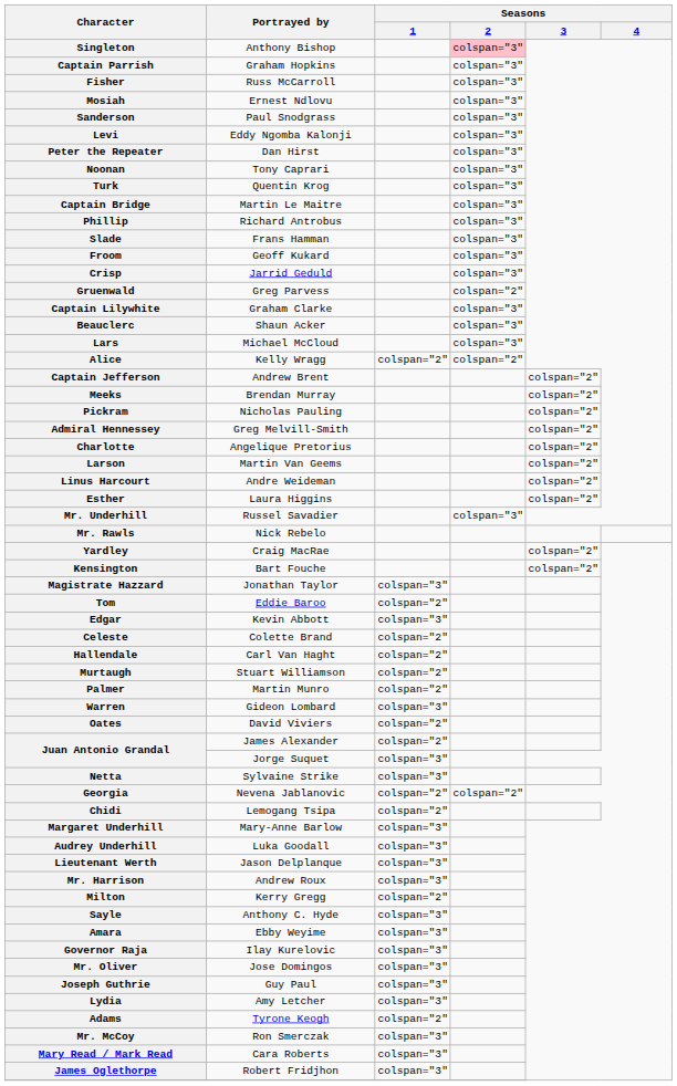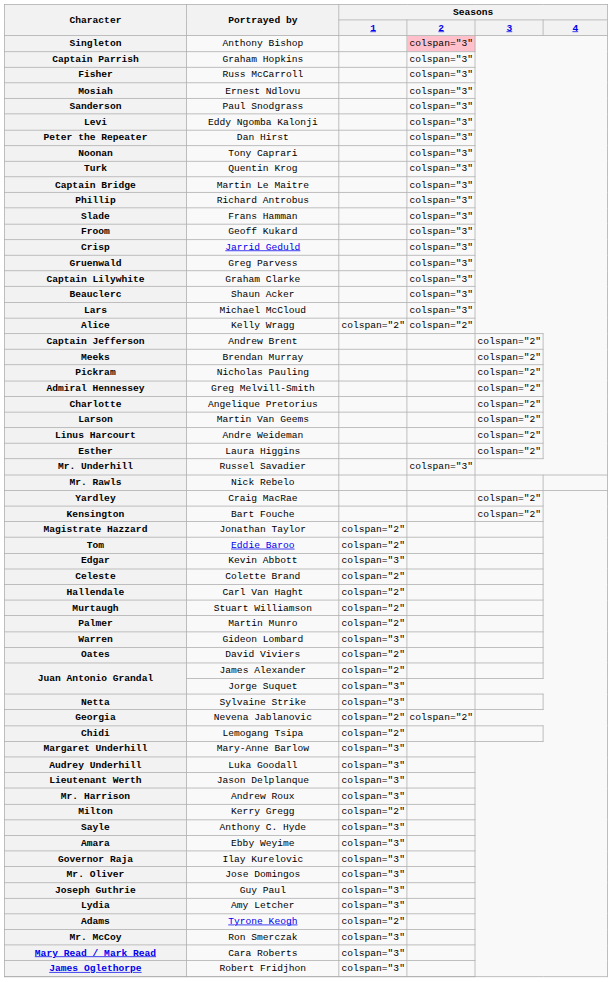Gruenwald | Seasons / 2: colspan="2" -> colspan="3"
Magistrate Hazzard | Seasons / 1: colspan="3" -> colspan="2"
